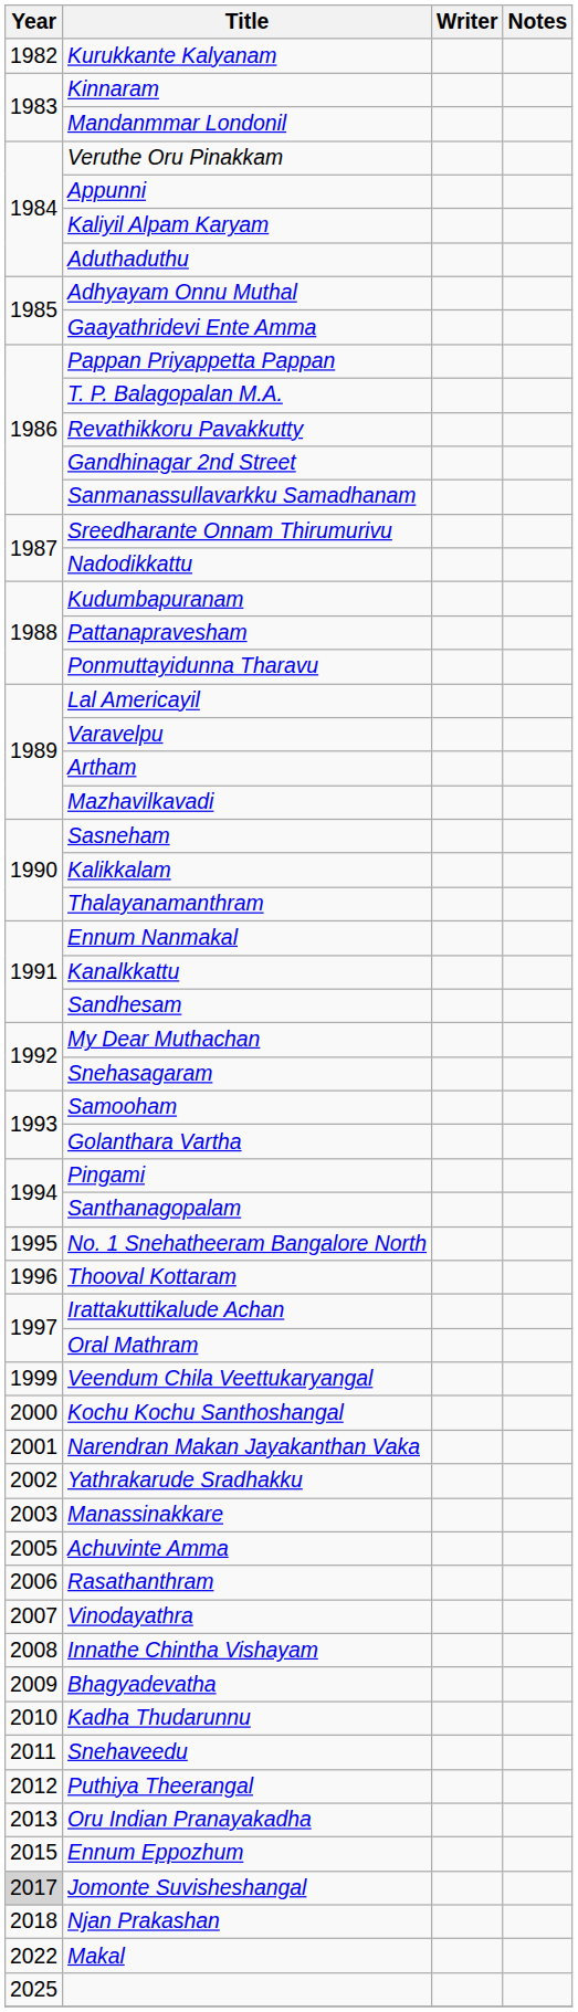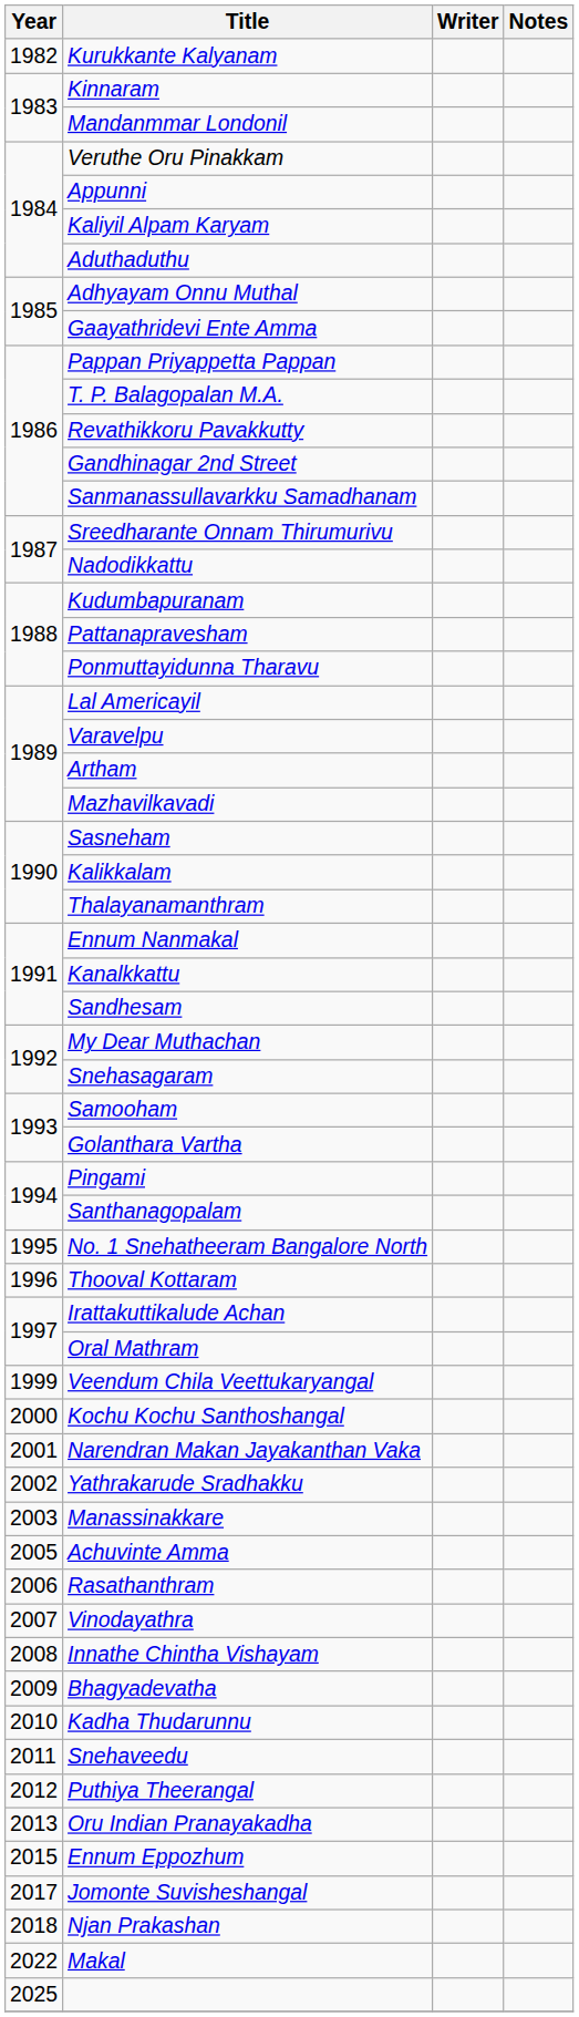Jomonte Suvisheshangal | Year: lightgrey background -> no background
